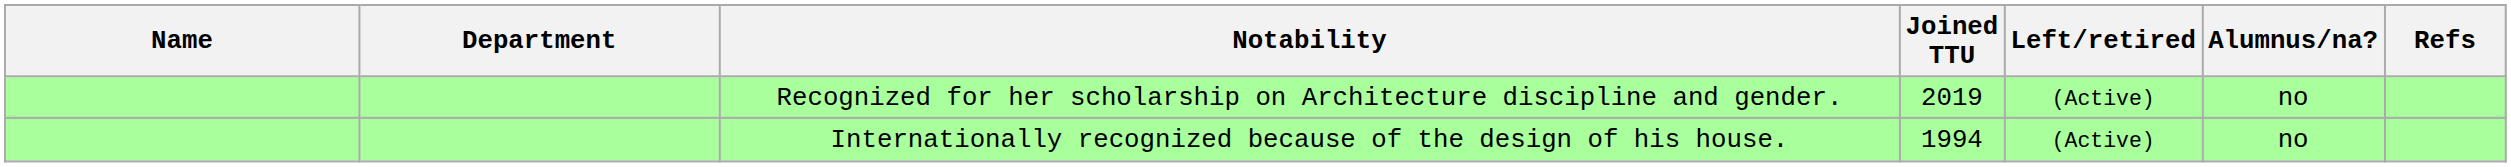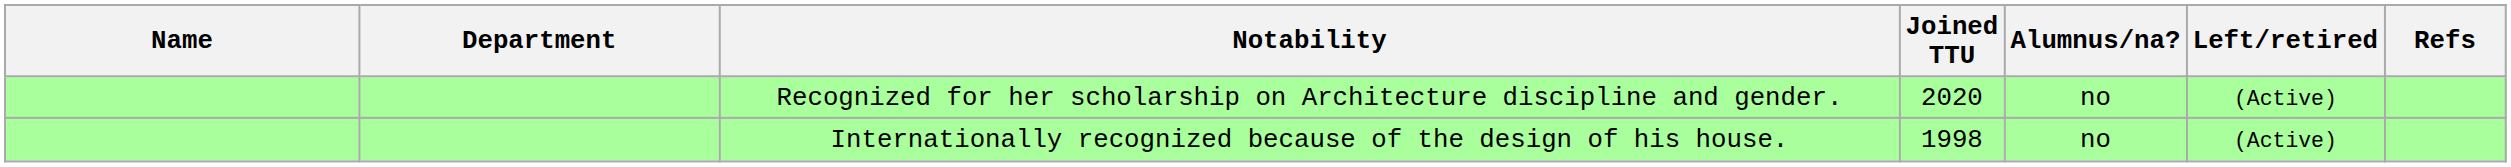columns swapped: Left/retired <-> Alumnus/na?
row 2 | Joined TTU: 2019 -> 2020
row 3 | Joined TTU: 1994 -> 1998
